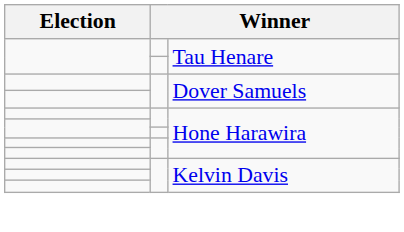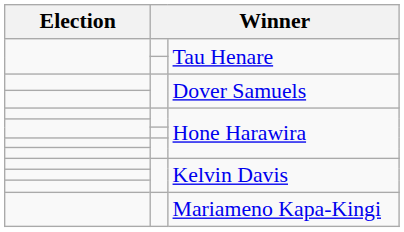+ row: Mariameno Kapa-Kingi
